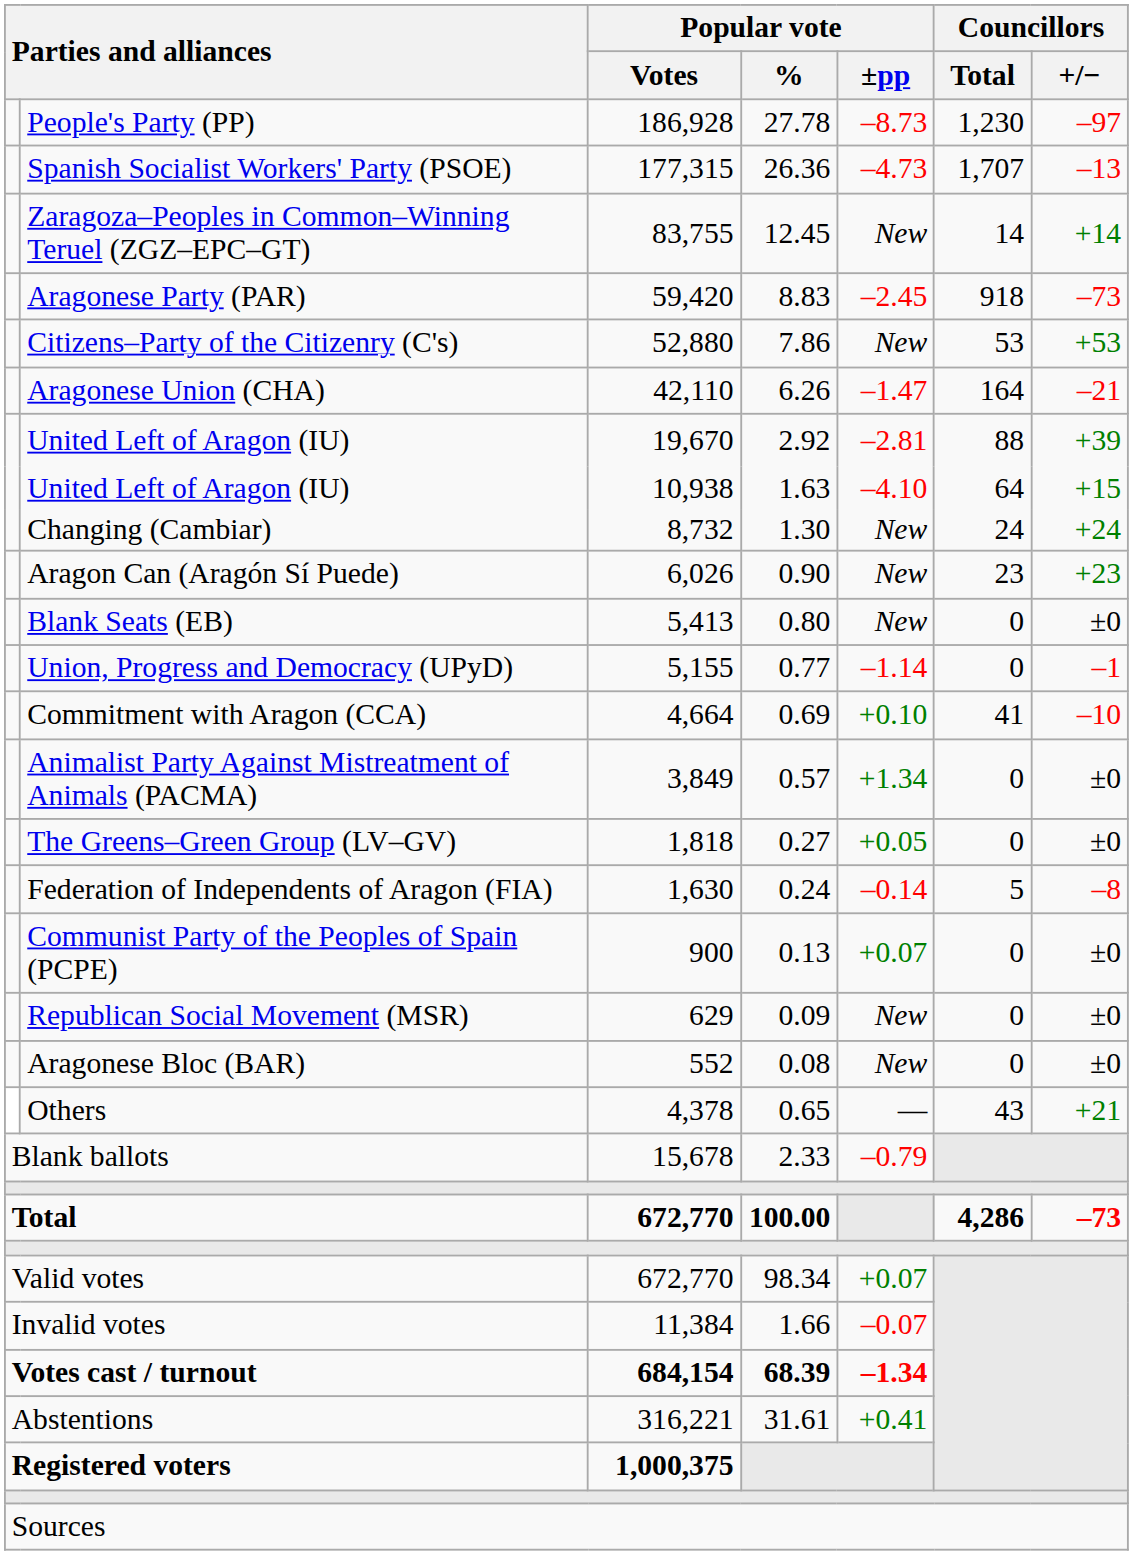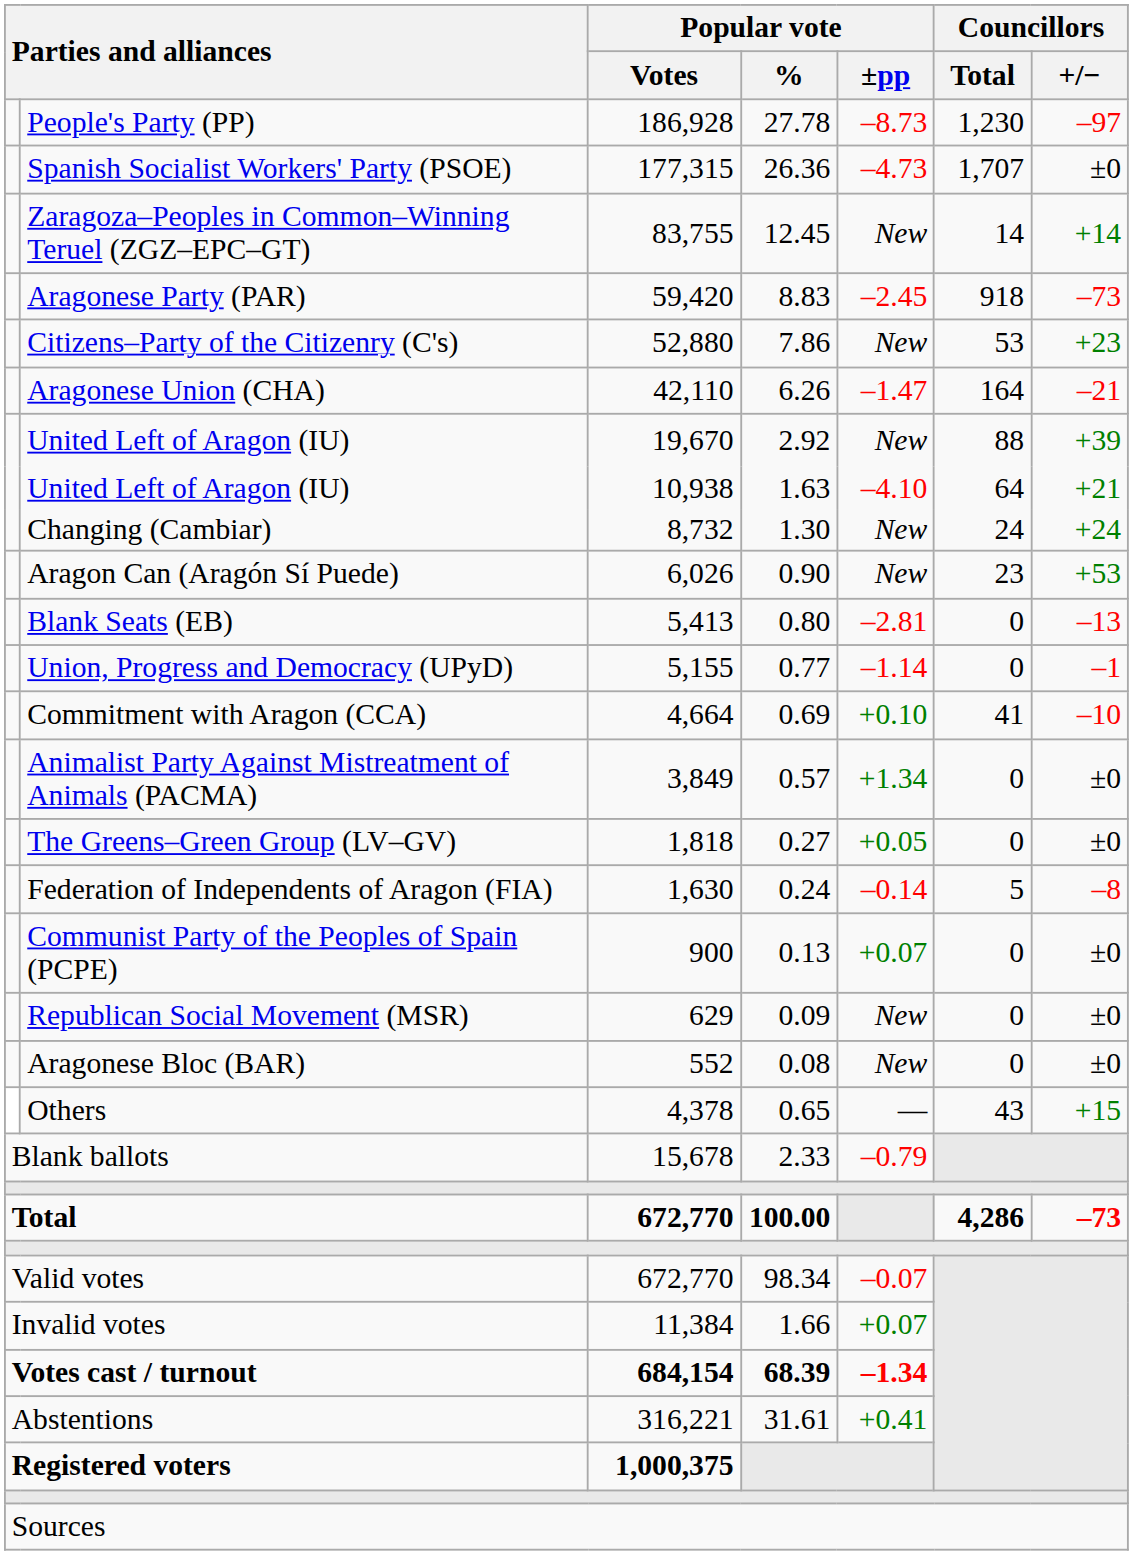Spanish Socialist Workers' Party (PSOE) | Councillors / +/−: –13 -> ±0
Citizens–Party of the Citizenry (C's) | Councillors / +/−: +53 -> +23
United Left of Aragon (IU) / 19,670 | Popular vote / ±pp: –2.81 -> New
United Left of Aragon (IU) / 10,938 | Councillors / +/−: +15 -> +21
Aragon Can (Aragón Sí Puede) | Councillors / +/−: +23 -> +53
Blank Seats (EB) | Popular vote / ±pp: New -> –2.81
Blank Seats (EB) | Councillors / +/−: ±0 -> –13
Others | Councillors / +/−: +21 -> +15
Valid votes | Popular vote / ±pp: +0.07 -> –0.07
Invalid votes | Popular vote / ±pp: –0.07 -> +0.07
